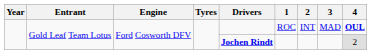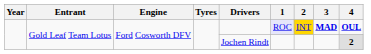row 2 | 1: no background -> lavender background
row 2 | 2: no background -> gold background
row 2 | 3: normal -> bold
row 3 | Drivers: bold -> normal
row 3 | 4: normal -> bold
